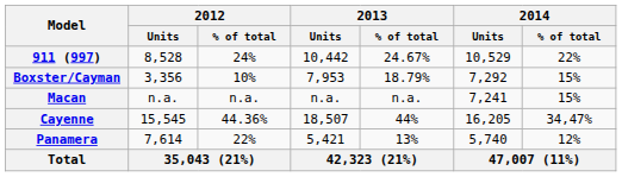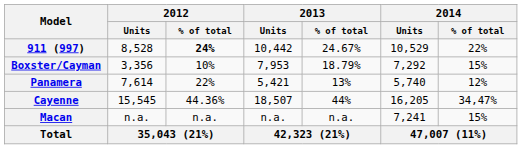911 (997) | 2012 / % of total: normal -> bold
rows swapped: Panamera <-> Macan
